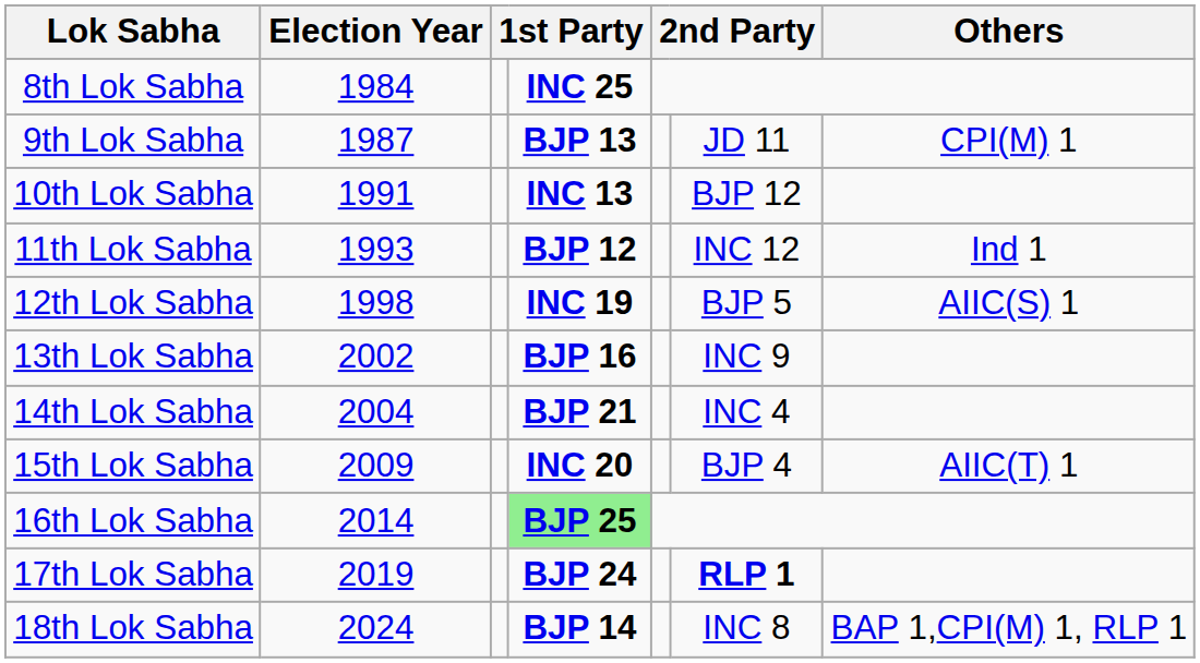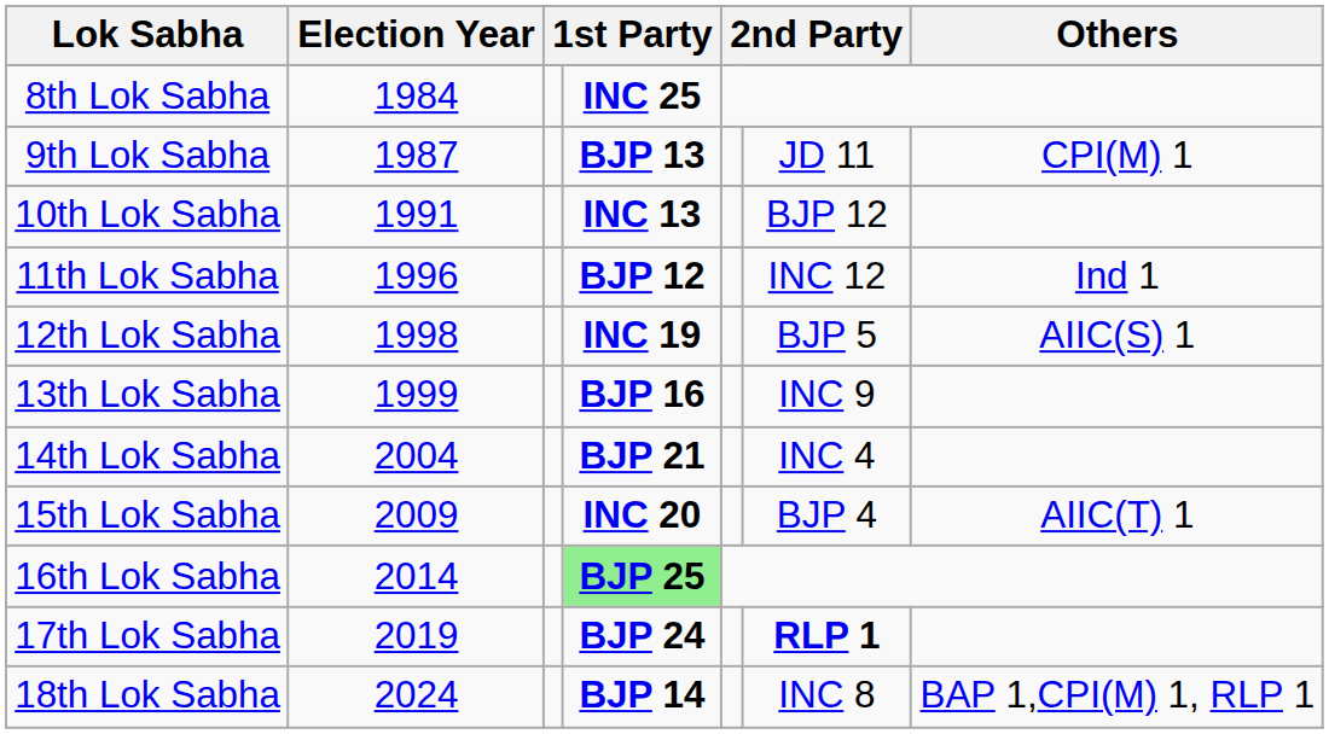11th Lok Sabha | Election Year: 1993 -> 1996
13th Lok Sabha | Election Year: 2002 -> 1999
